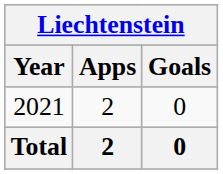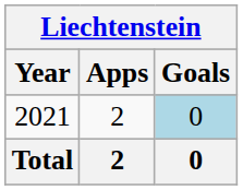2021 | Goals: no background -> lightblue background
